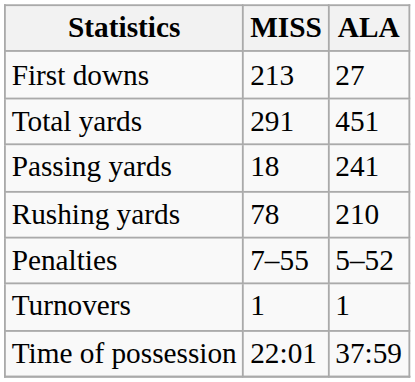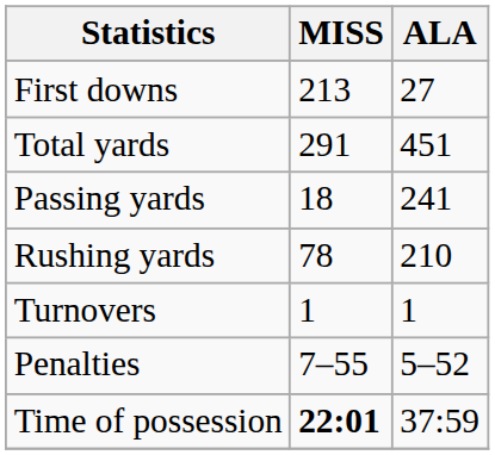rows swapped: Penalties <-> Turnovers
Time of possession | MISS: normal -> bold
